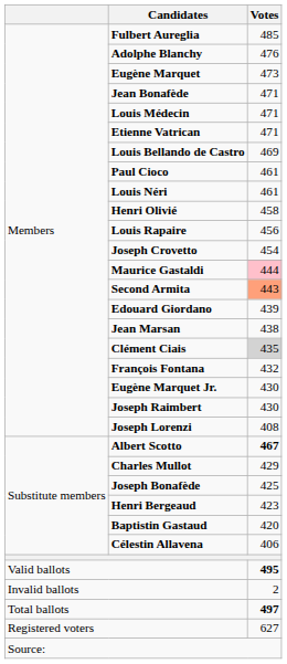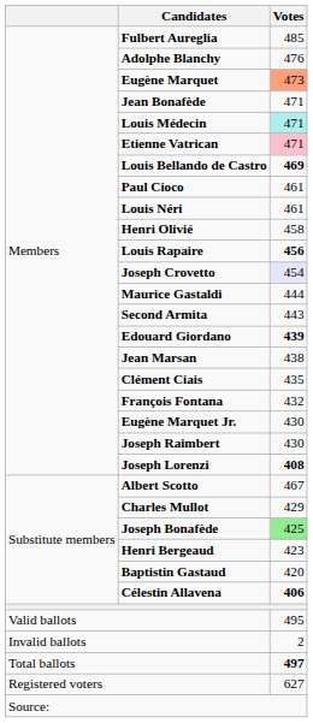Eugène Marquet | Votes: no background -> lightsalmon background
Louis Médecin | Votes: no background -> paleturquoise background
Etienne Vatrican | Votes: no background -> pink background
Louis Bellando de Castro | Votes: normal -> bold
Louis Rapaire | Votes: normal -> bold
Joseph Crovetto | Votes: no background -> lavender background
Maurice Gastaldi | Votes: pink background -> no background
Second Armita | Votes: lightsalmon background -> no background
Edouard Giordano | Votes: normal -> bold
Clément Ciais | Votes: lightgrey background -> no background
Joseph Lorenzi | Votes: normal -> bold
Albert Scotto | Votes: bold -> normal
Joseph Bonafède | Votes: no background -> lightgreen background
Célestin Allavena | Votes: normal -> bold
Valid ballots | Votes: bold -> normal
